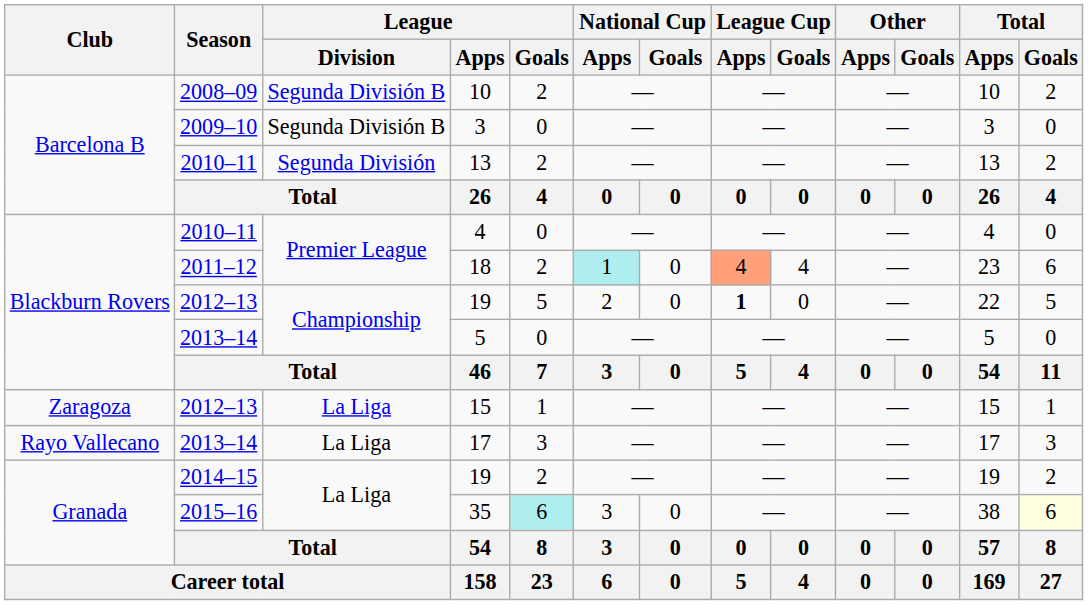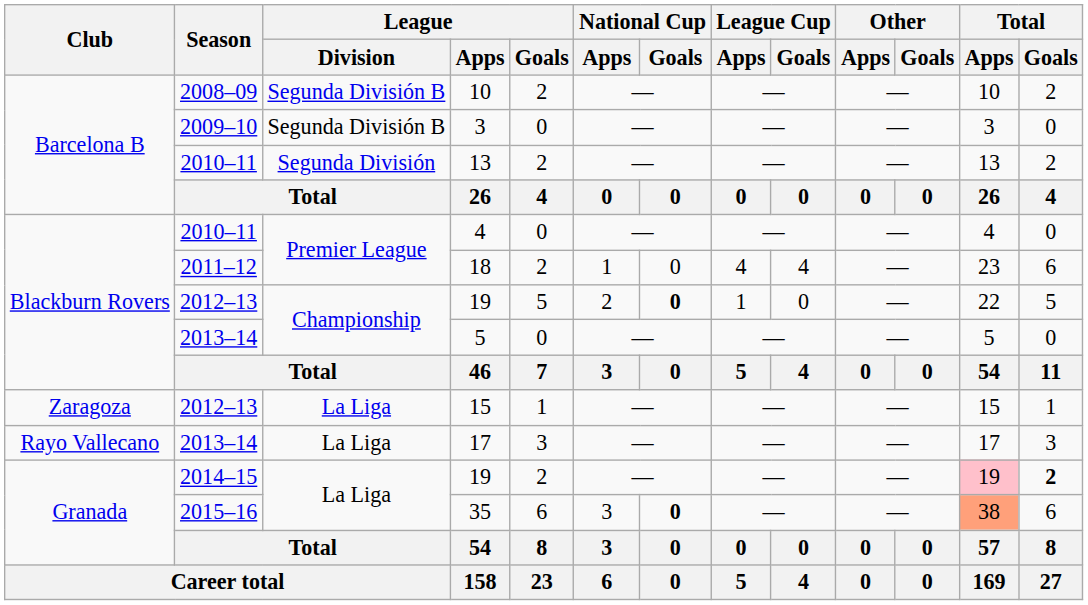18 | National Cup / Apps: paleturquoise background -> no background
18 | League Cup / Apps: lightsalmon background -> no background
2012–13 / 19 | National Cup / Goals: normal -> bold
2012–13 / 19 | League Cup / Apps: bold -> normal
2014–15 / 19 | Total / Apps: no background -> pink background
2014–15 / 19 | Total / Goals: normal -> bold
35 | League / Goals: paleturquoise background -> no background
35 | National Cup / Goals: normal -> bold
35 | Total / Apps: no background -> lightsalmon background
35 | Total / Goals: lightyellow background -> no background
